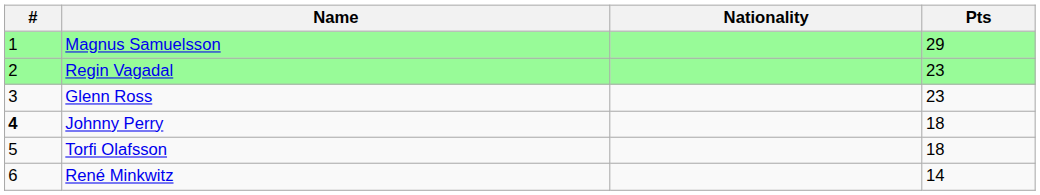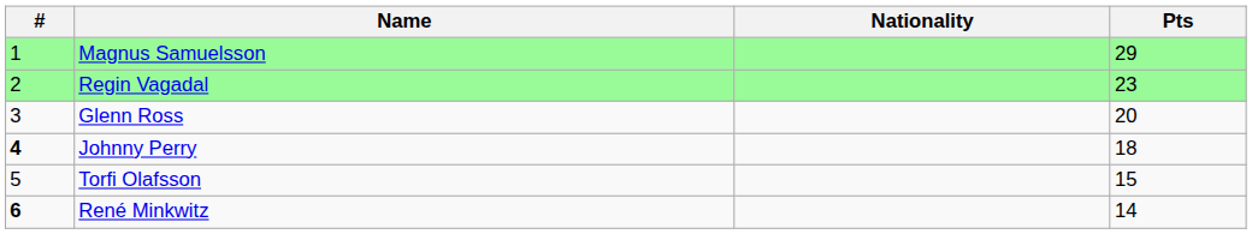Glenn Ross | Pts: 23 -> 20
Torfi Olafsson | Pts: 18 -> 15
René Minkwitz | #: normal -> bold
